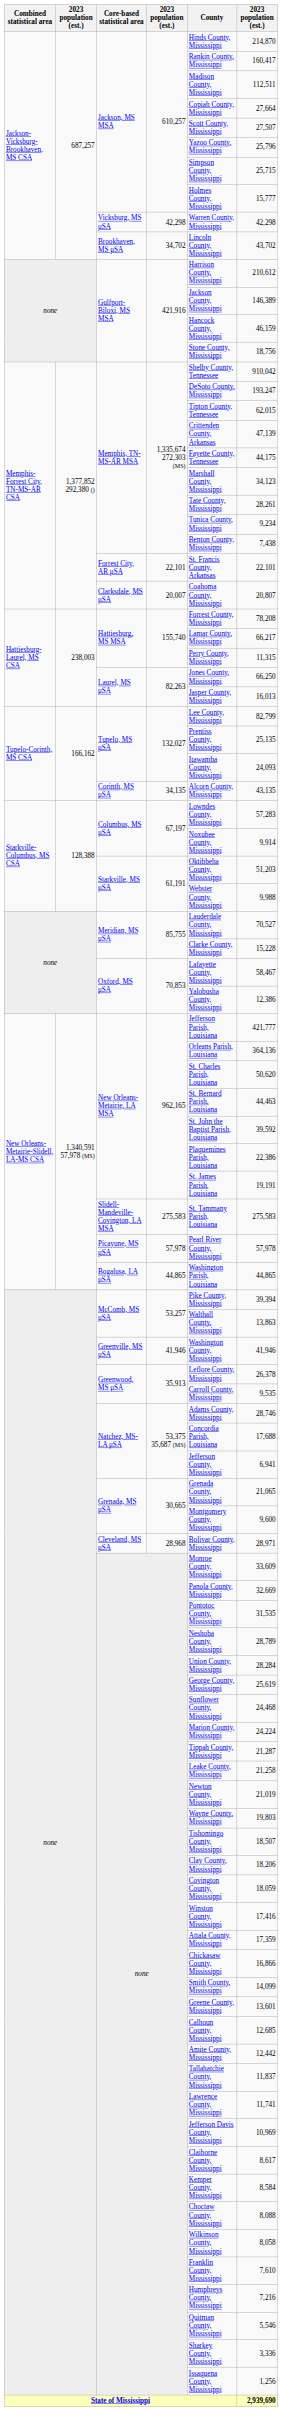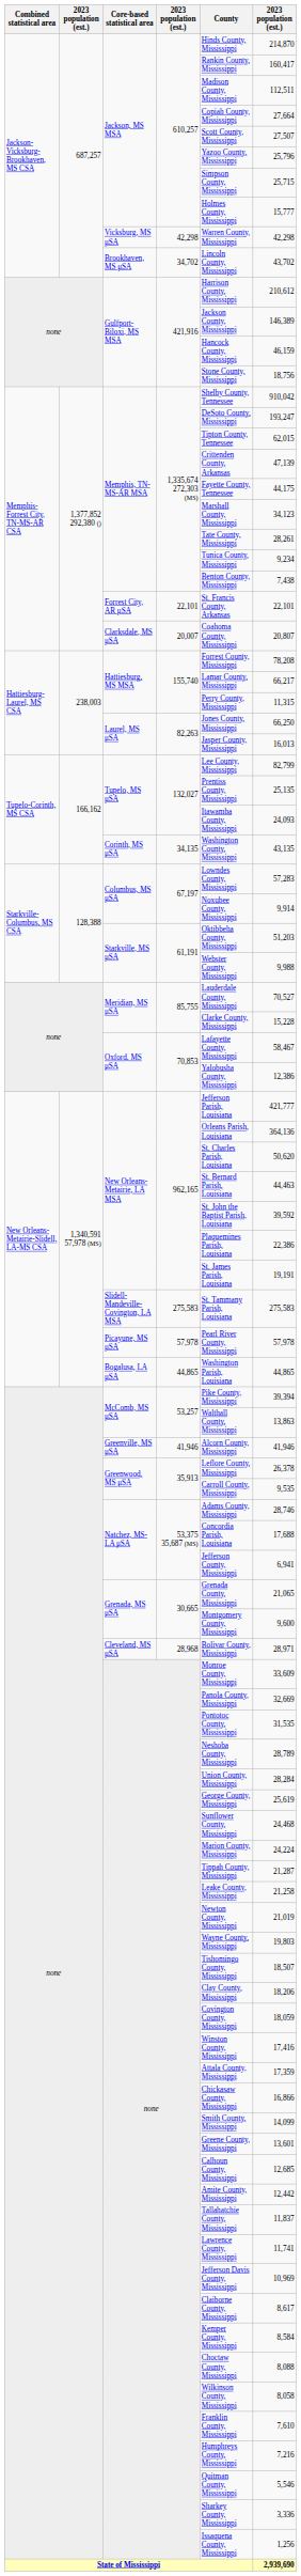Corinth, MS μSA | County: Alcorn County, Mississippi -> Washington County, Mississippi
Greenville, MS μSA | County: Washington County, Mississippi -> Alcorn County, Mississippi
